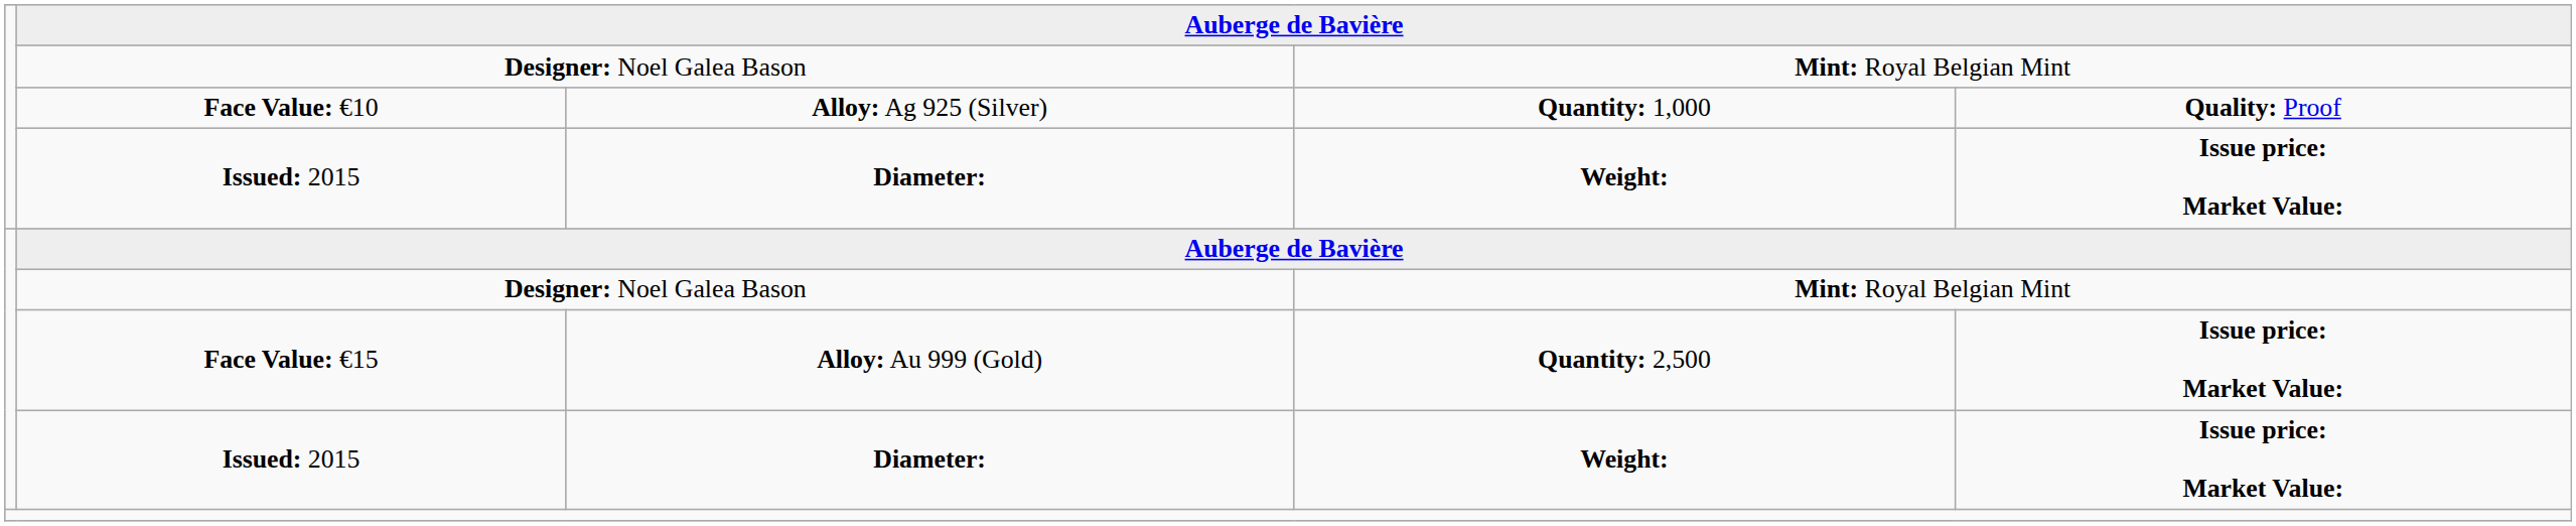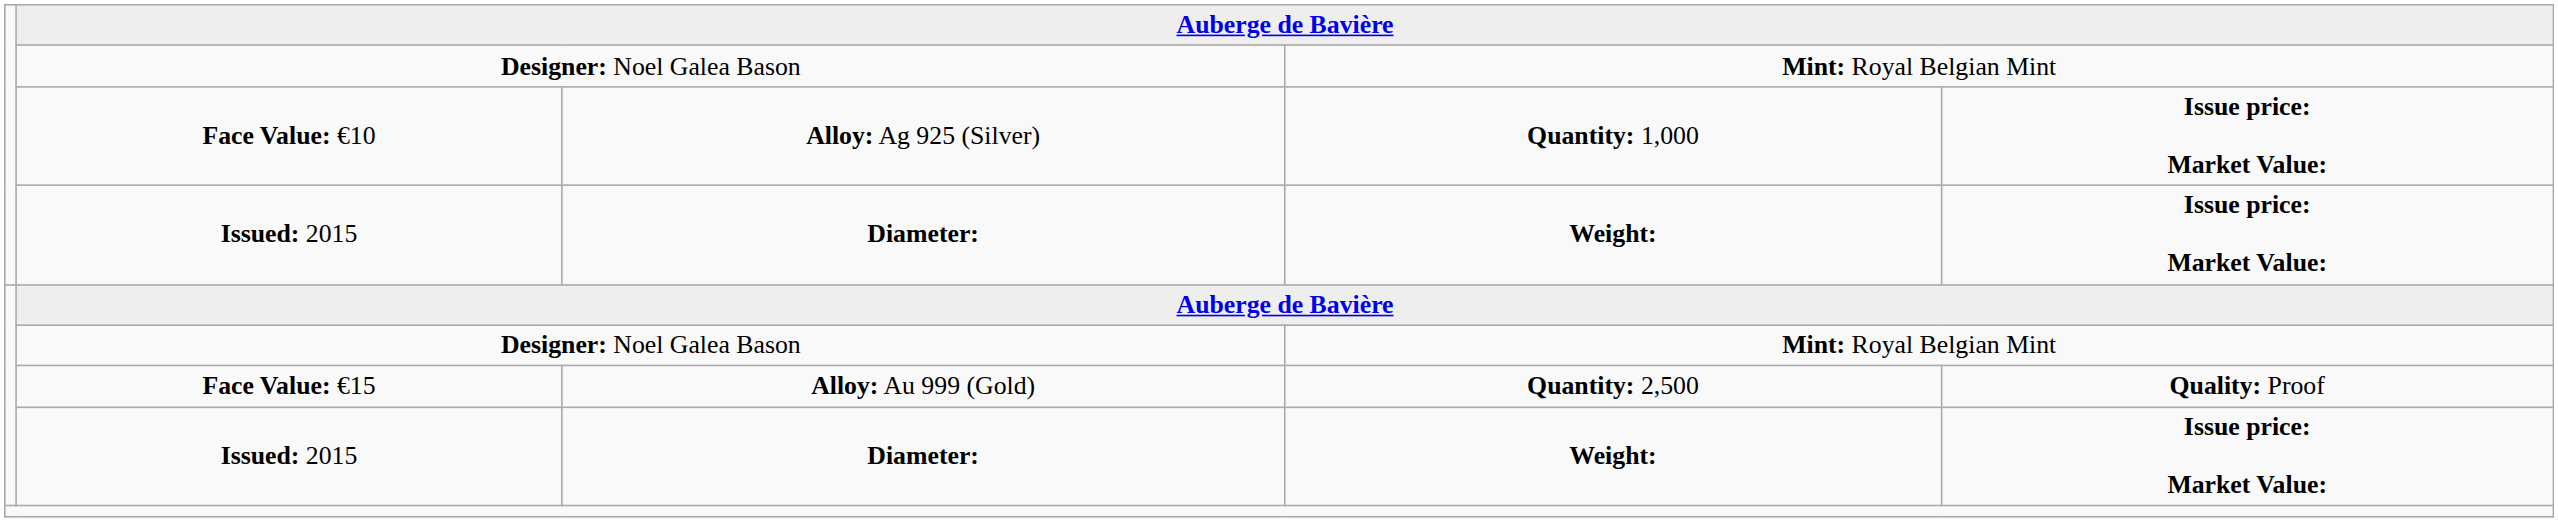Face Value: €10 | column 5: Quality: Proof -> Issue price: Market Value:
Face Value: €15 | column 5: Issue price: Market Value: -> Quality: Proof
